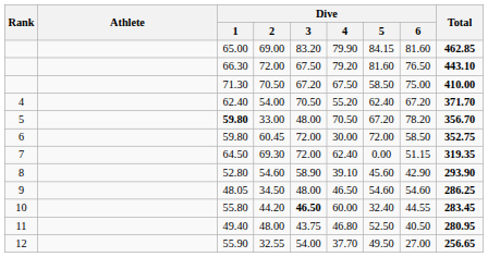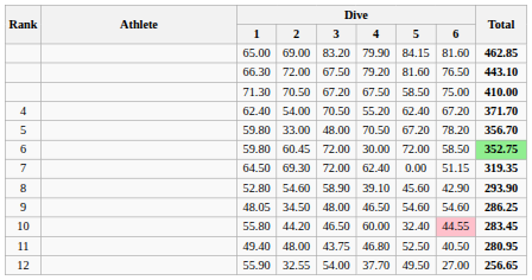33.00 | Dive / 1: bold -> normal
60.45 | Total: no background -> lightgreen background
44.20 | Dive / 3: bold -> normal
44.20 | Dive / 6: no background -> pink background
